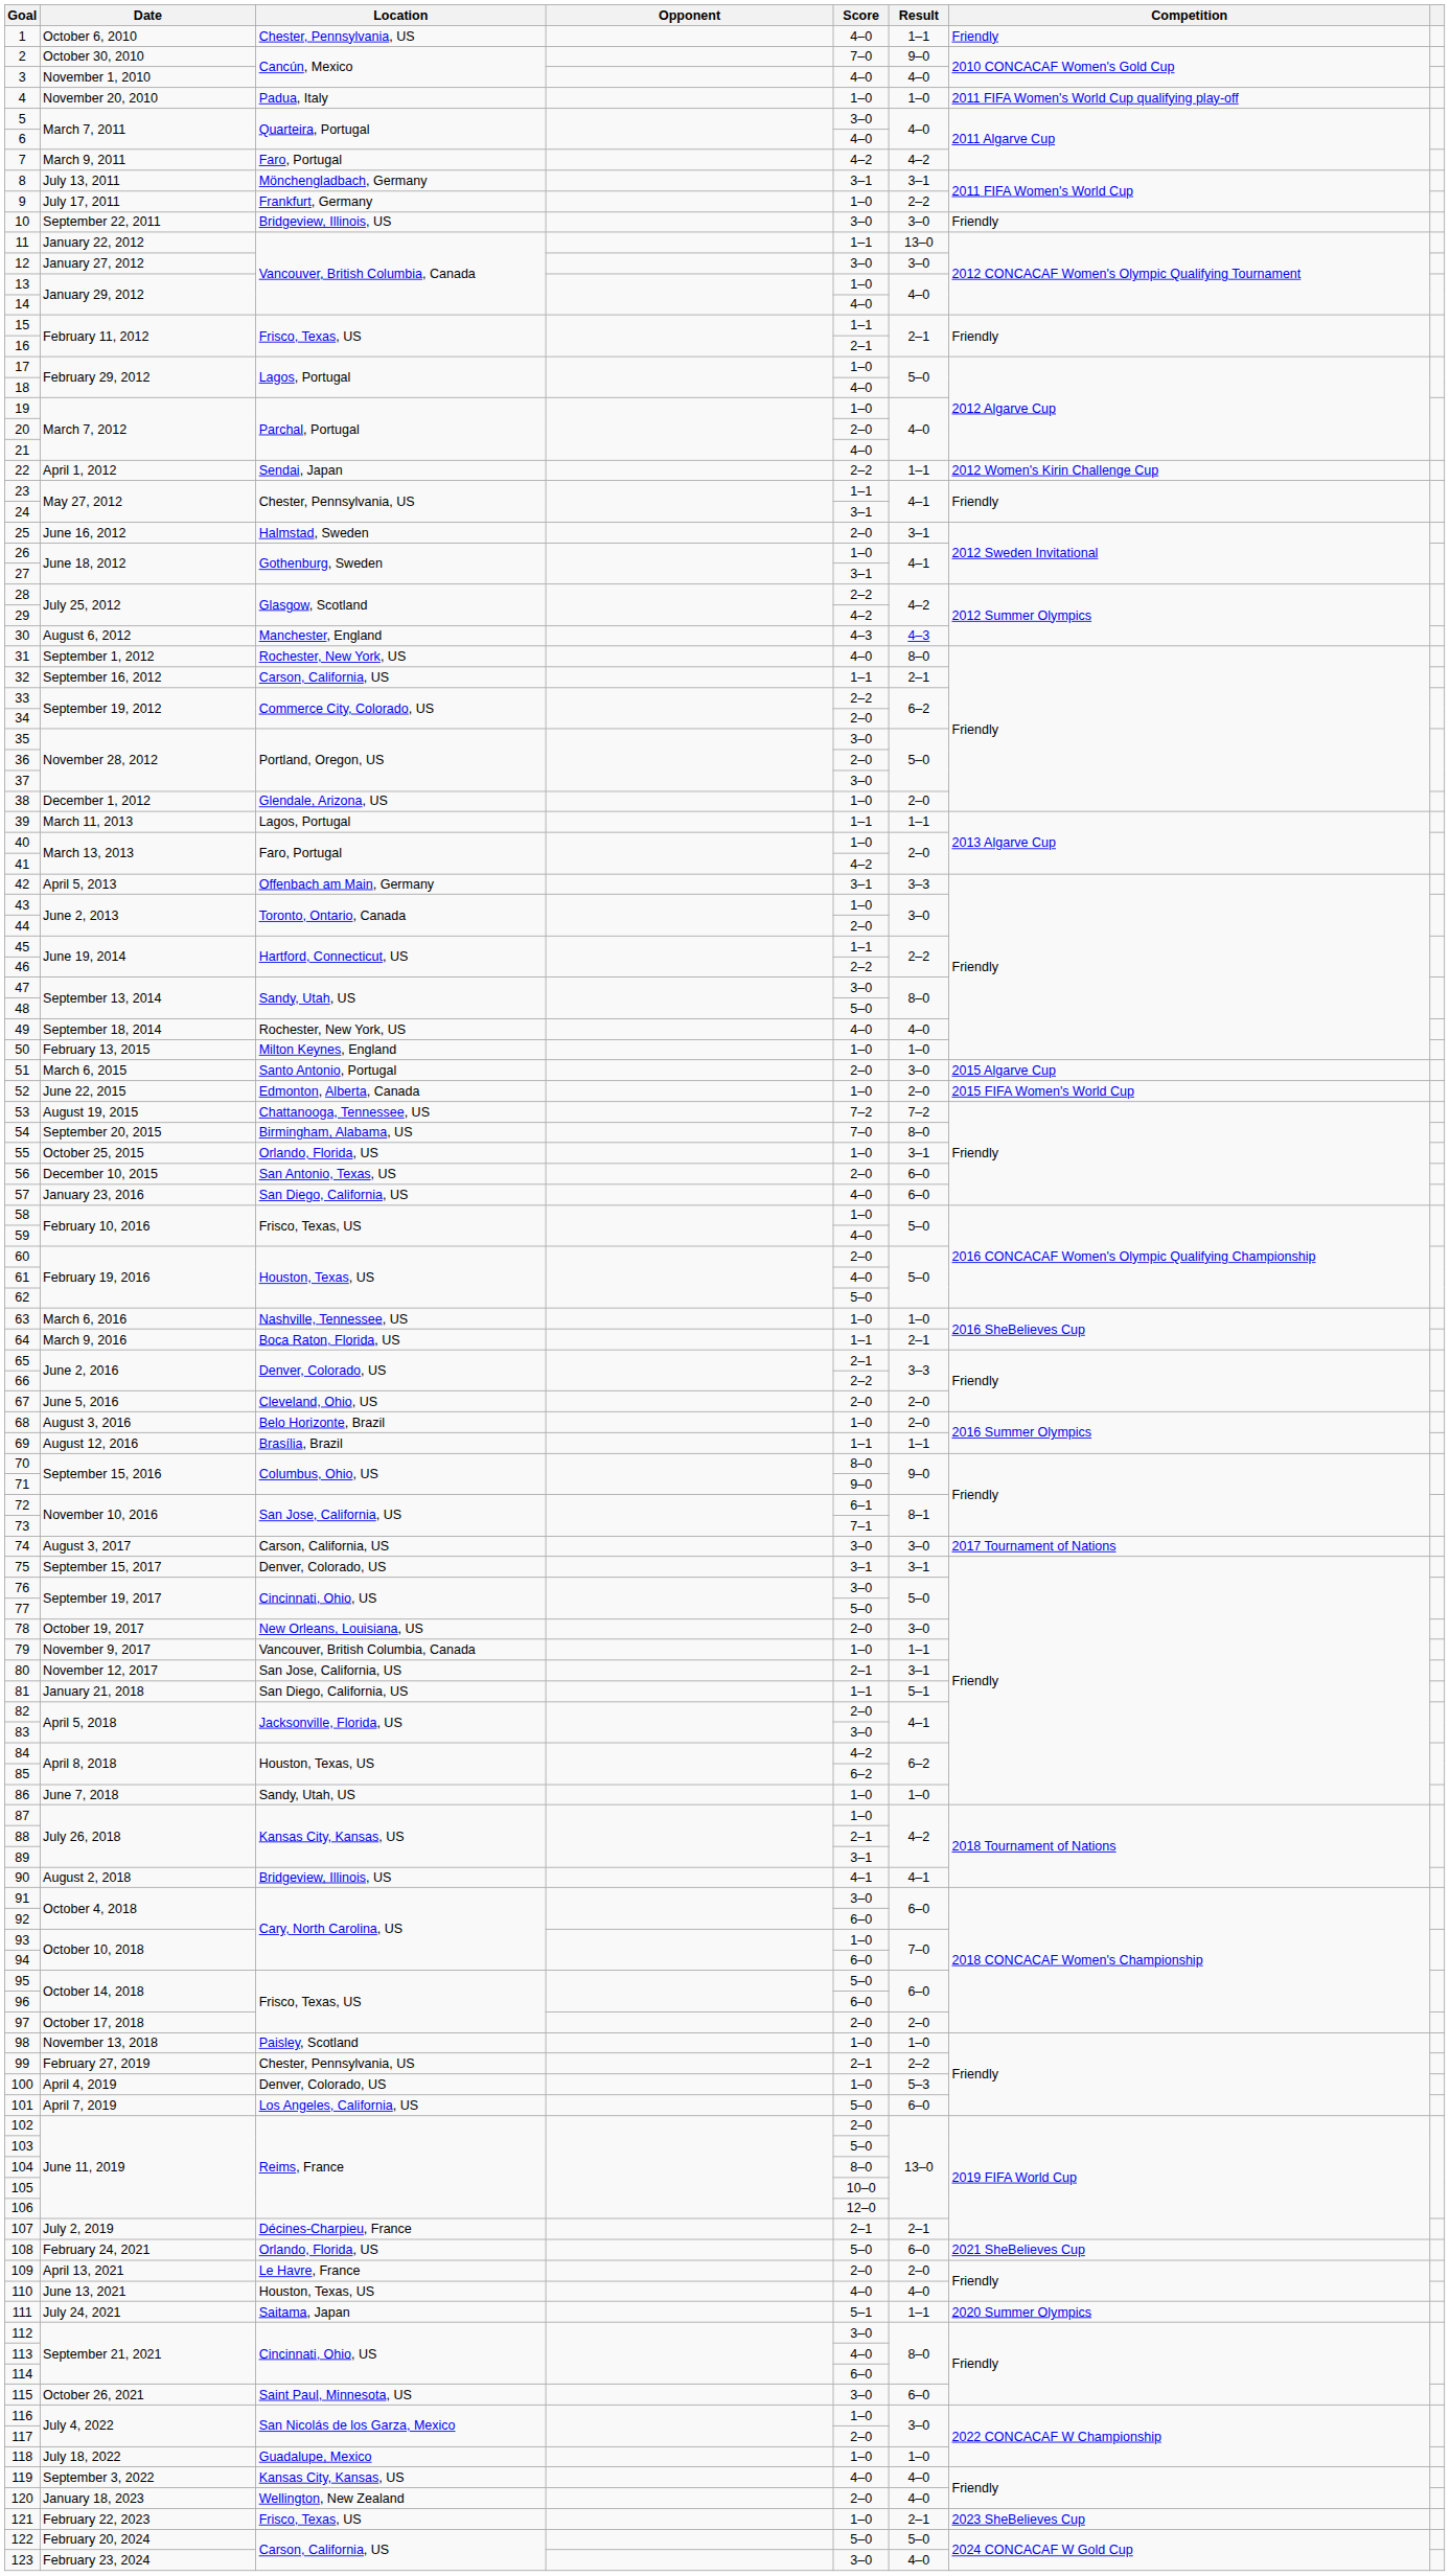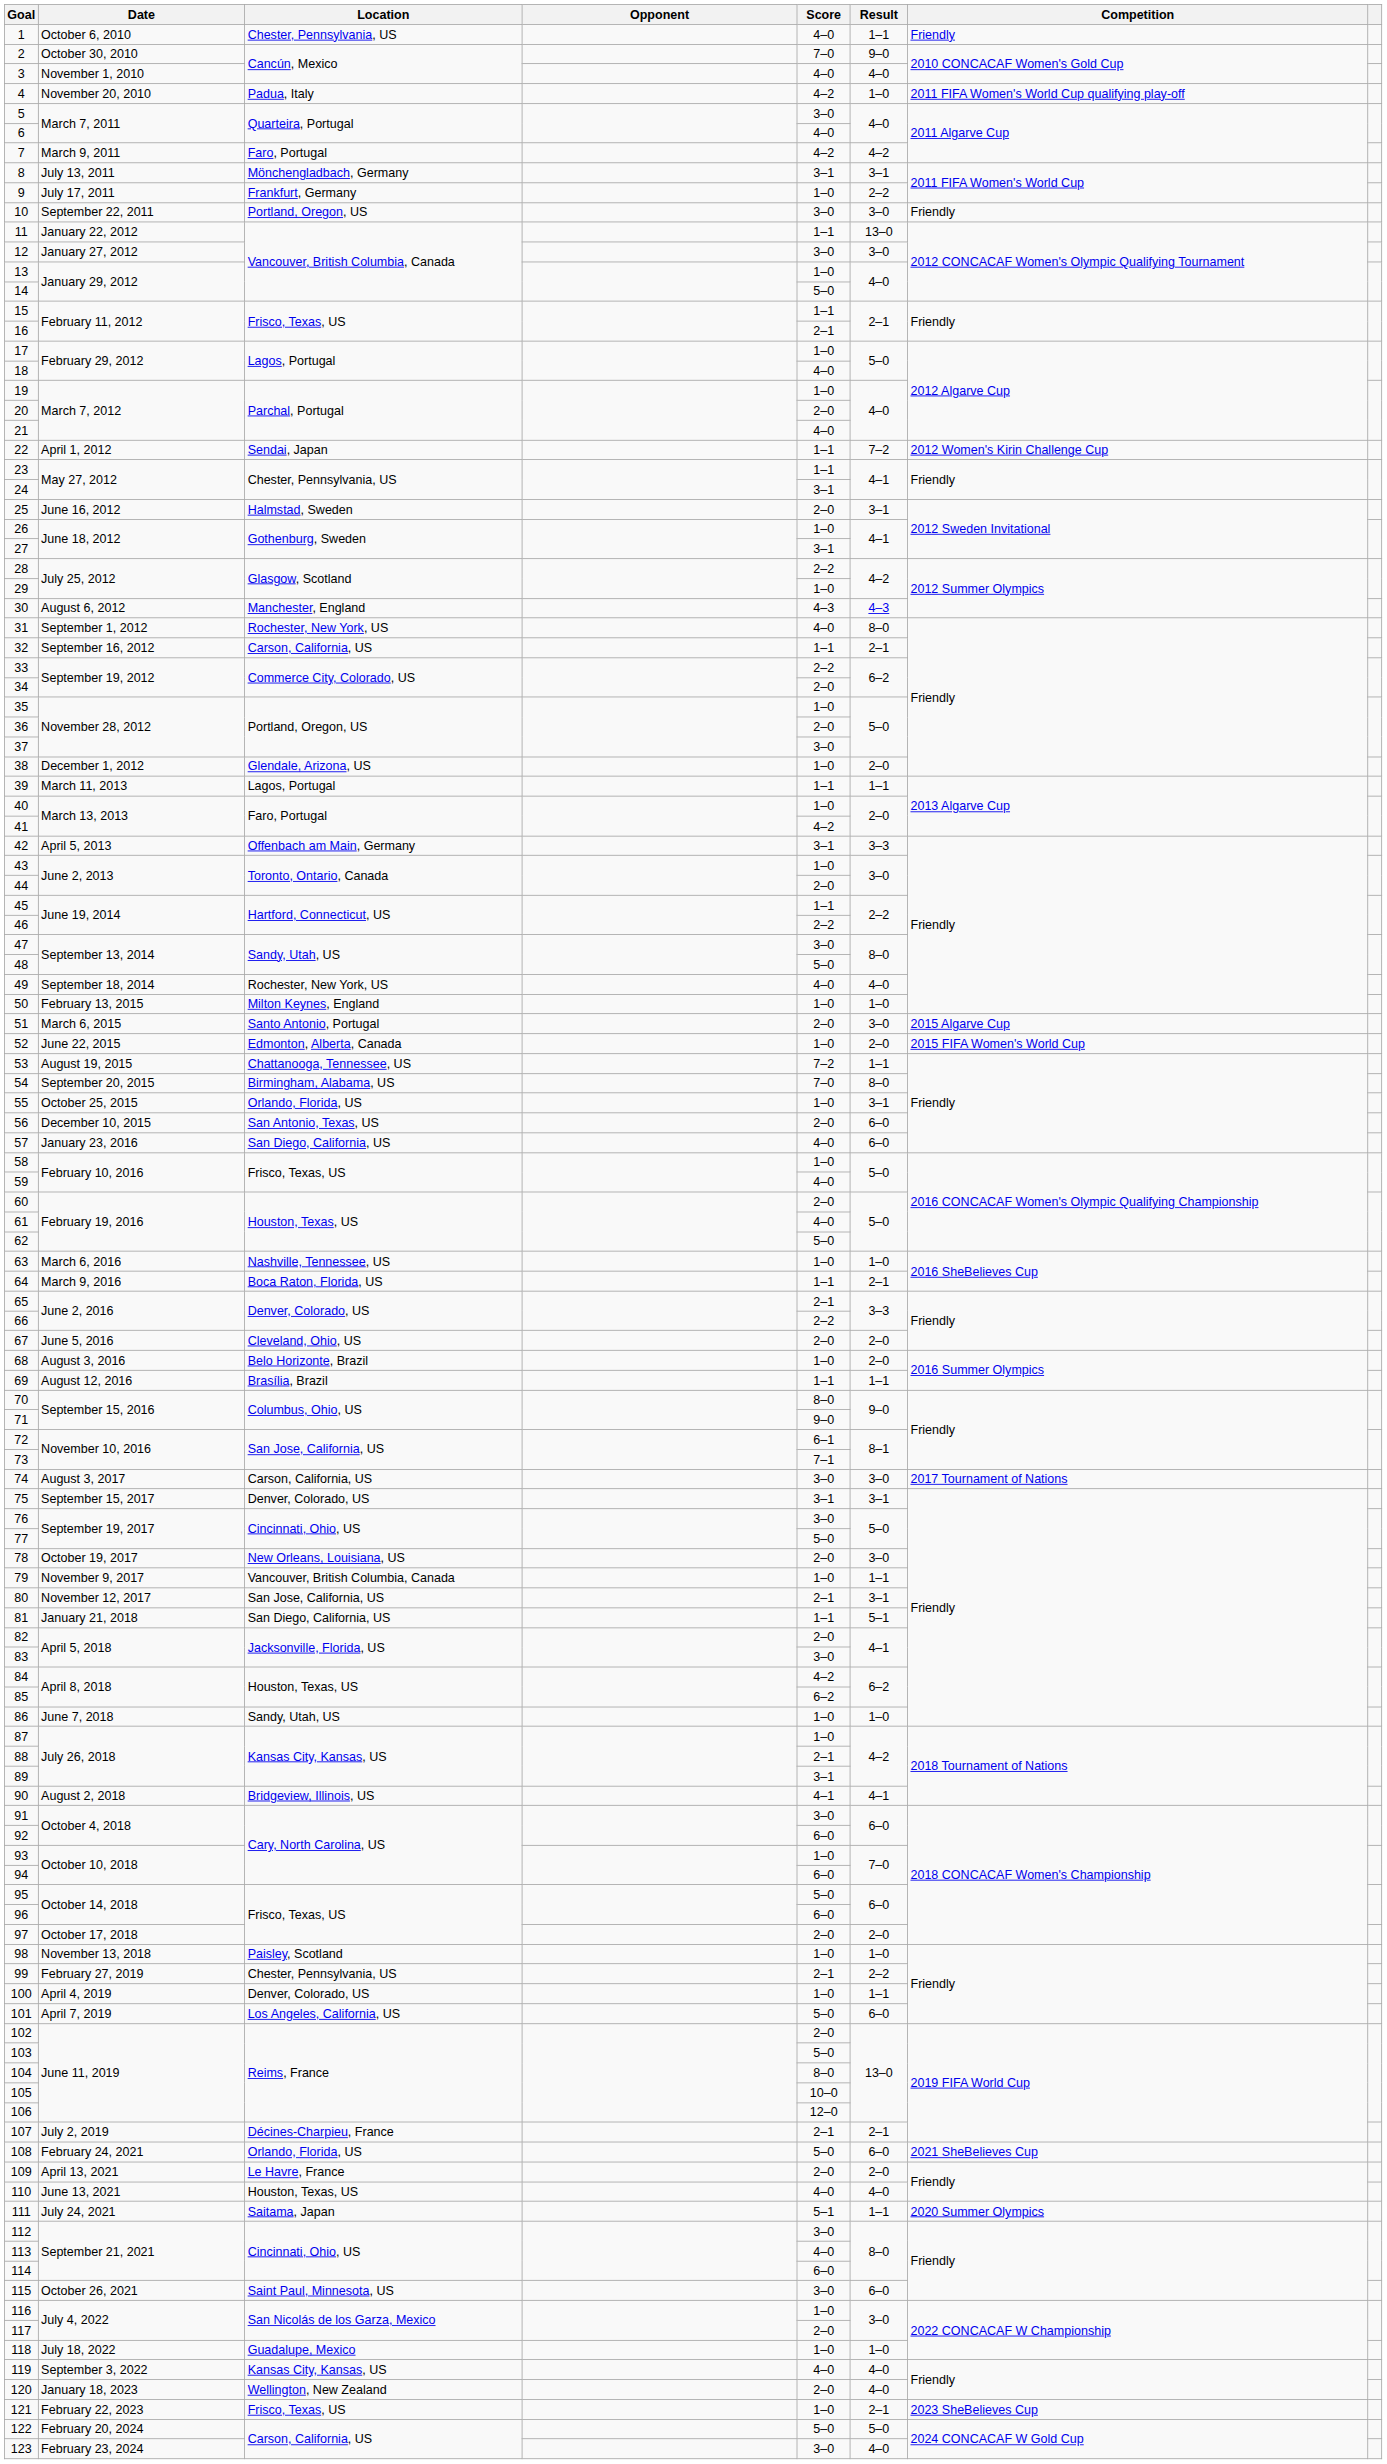4 | Score: 1–0 -> 4–2
10 | Location: Bridgeview, Illinois, US -> Portland, Oregon, US
14 | Score: 4–0 -> 5–0
22 | Score: 2–2 -> 1–1
22 | Result: 1–1 -> 7–2
29 | Score: 4–2 -> 1–0
35 | Score: 3–0 -> 1–0
53 | Result: 7–2 -> 1–1
100 | Result: 5–3 -> 1–1
